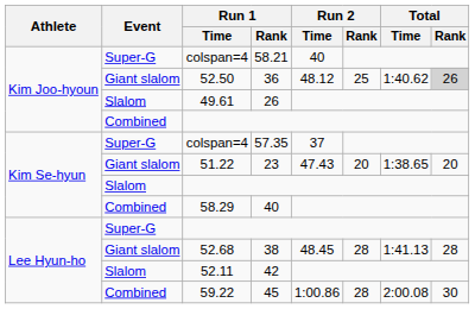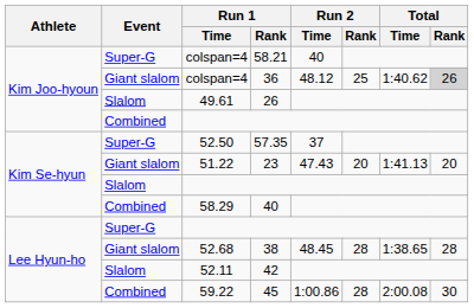36 | Run 1 / Time: 52.50 -> colspan=4
57.35 | Run 1 / Time: colspan=4 -> 52.50
23 | Total / Time: 1:38.65 -> 1:41.13
38 | Total / Time: 1:41.13 -> 1:38.65
